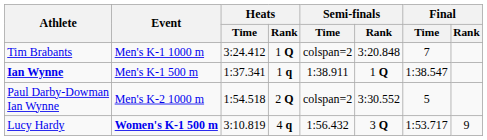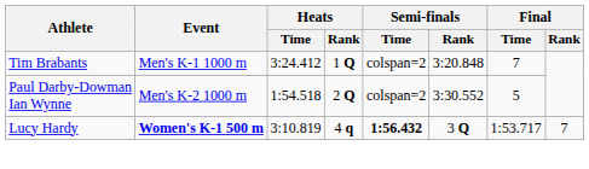- row: Ian Wynne | Men's K-1 500 m | 1:37.341 | 1 q | 1:38.911 | 1 Q | 1:38.547
Lucy Hardy | Semi-finals / Time: normal -> bold
Lucy Hardy | Final / Rank: 9 -> 7
